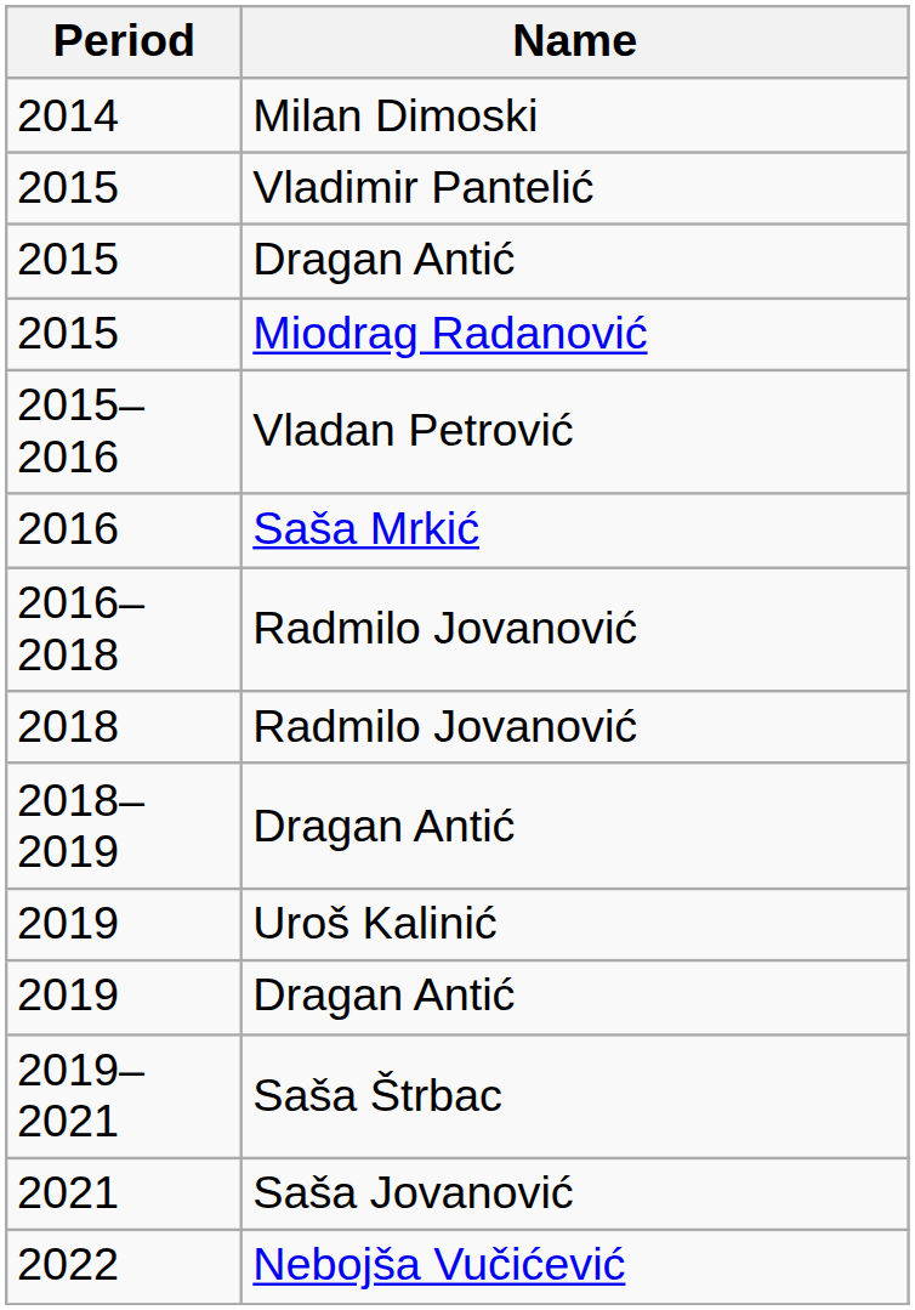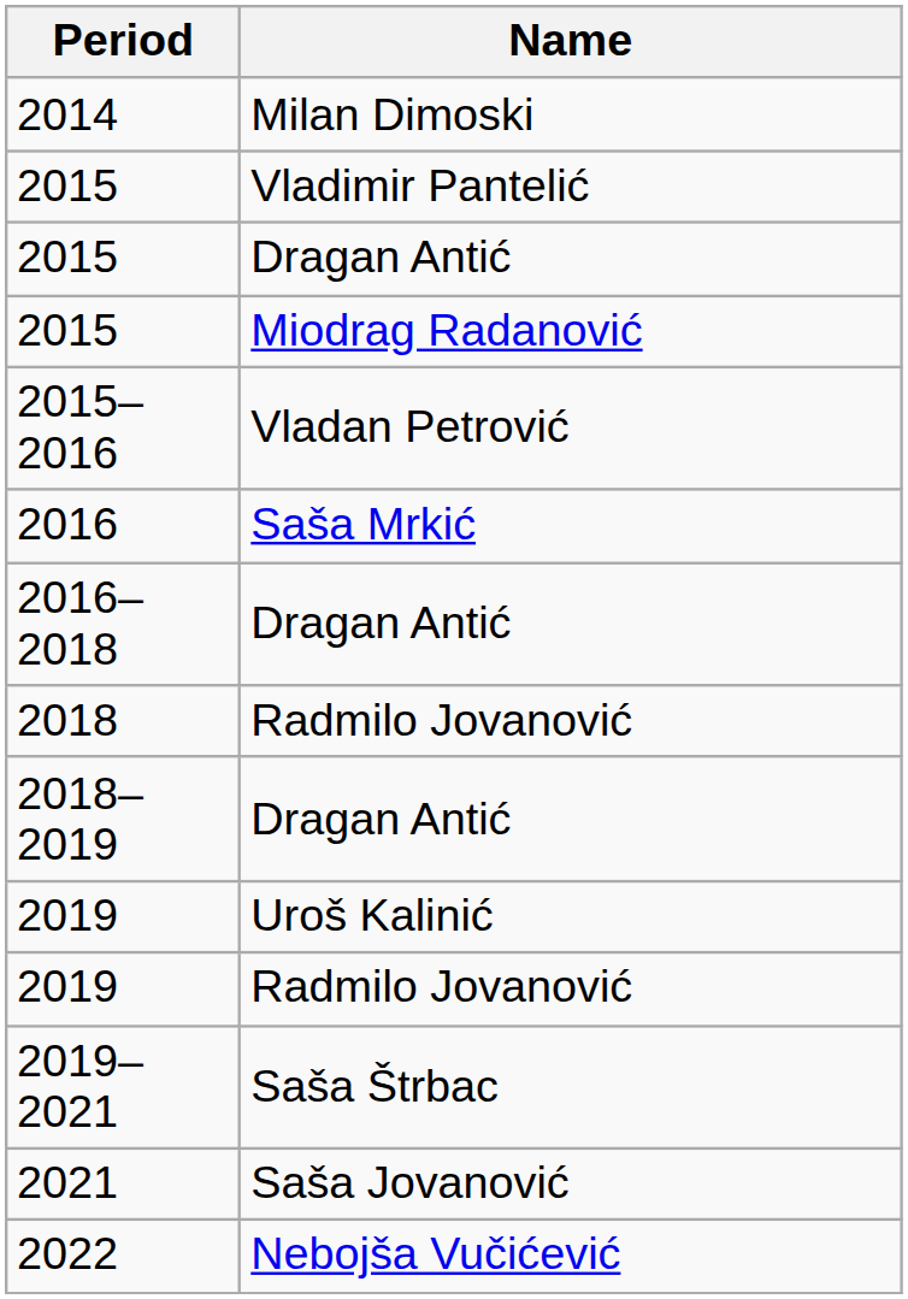row 8 | Name: Radmilo Jovanović -> Dragan Antić
row 12 | Name: Dragan Antić -> Radmilo Jovanović
